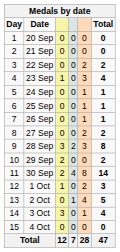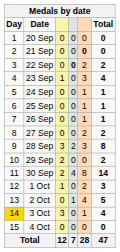21 Sep | column 5: normal -> bold
22 Sep | column 4: normal -> bold
3 Oct | Day: no background -> gold background
